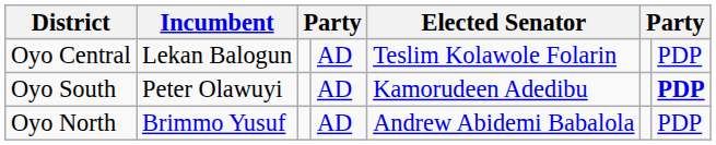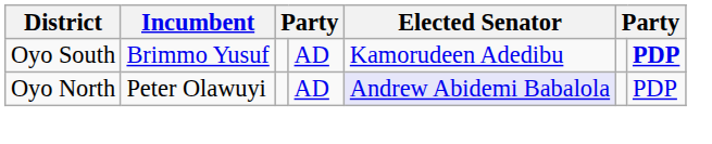- row: Oyo Central | Lekan Balogun | AD | Teslim Kolawole Folarin | PDP
Oyo South | Incumbent: Peter Olawuyi -> Brimmo Yusuf
Oyo North | Incumbent: Brimmo Yusuf -> Peter Olawuyi
Oyo North | Elected Senator: no background -> lavender background
